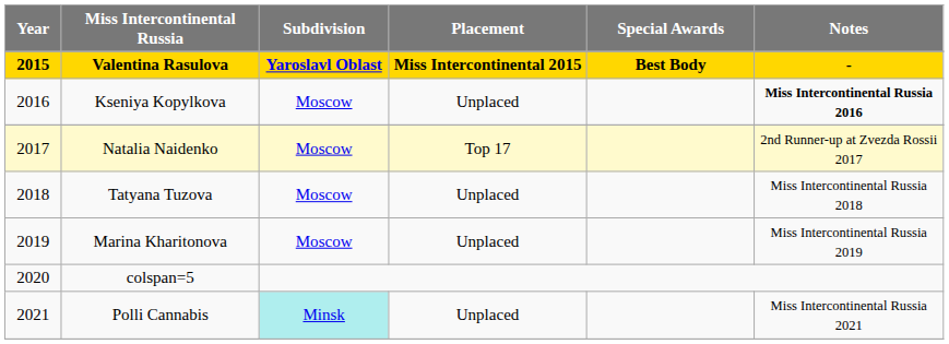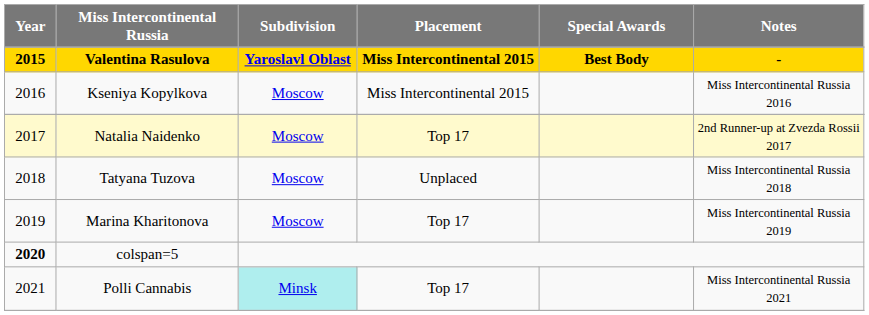Kseniya Kopylkova | Placement: Unplaced -> Miss Intercontinental 2015
Kseniya Kopylkova | Notes: bold -> normal
Marina Kharitonova | Placement: Unplaced -> Top 17
colspan=5 | Year: normal -> bold
Polli Cannabis | Placement: Unplaced -> Top 17
